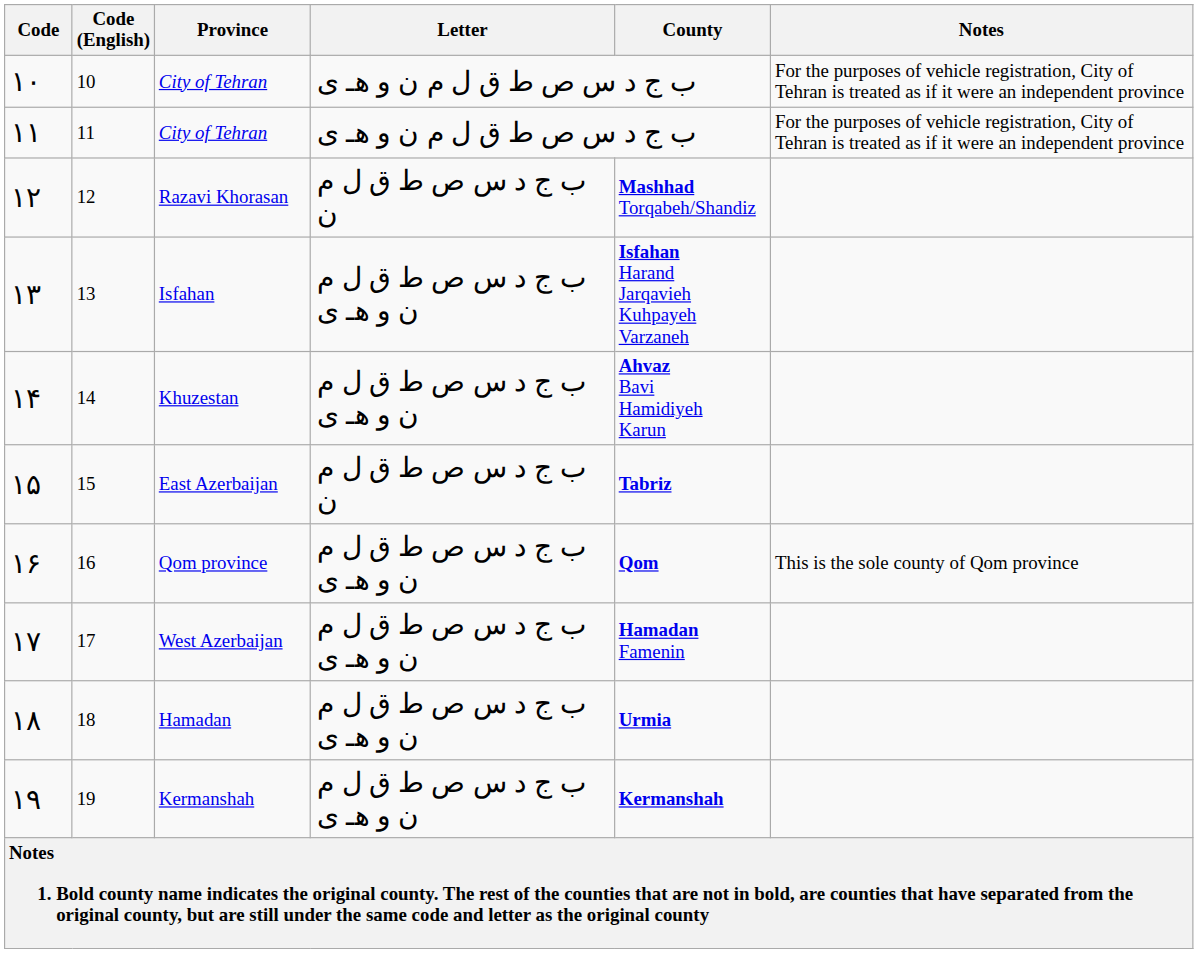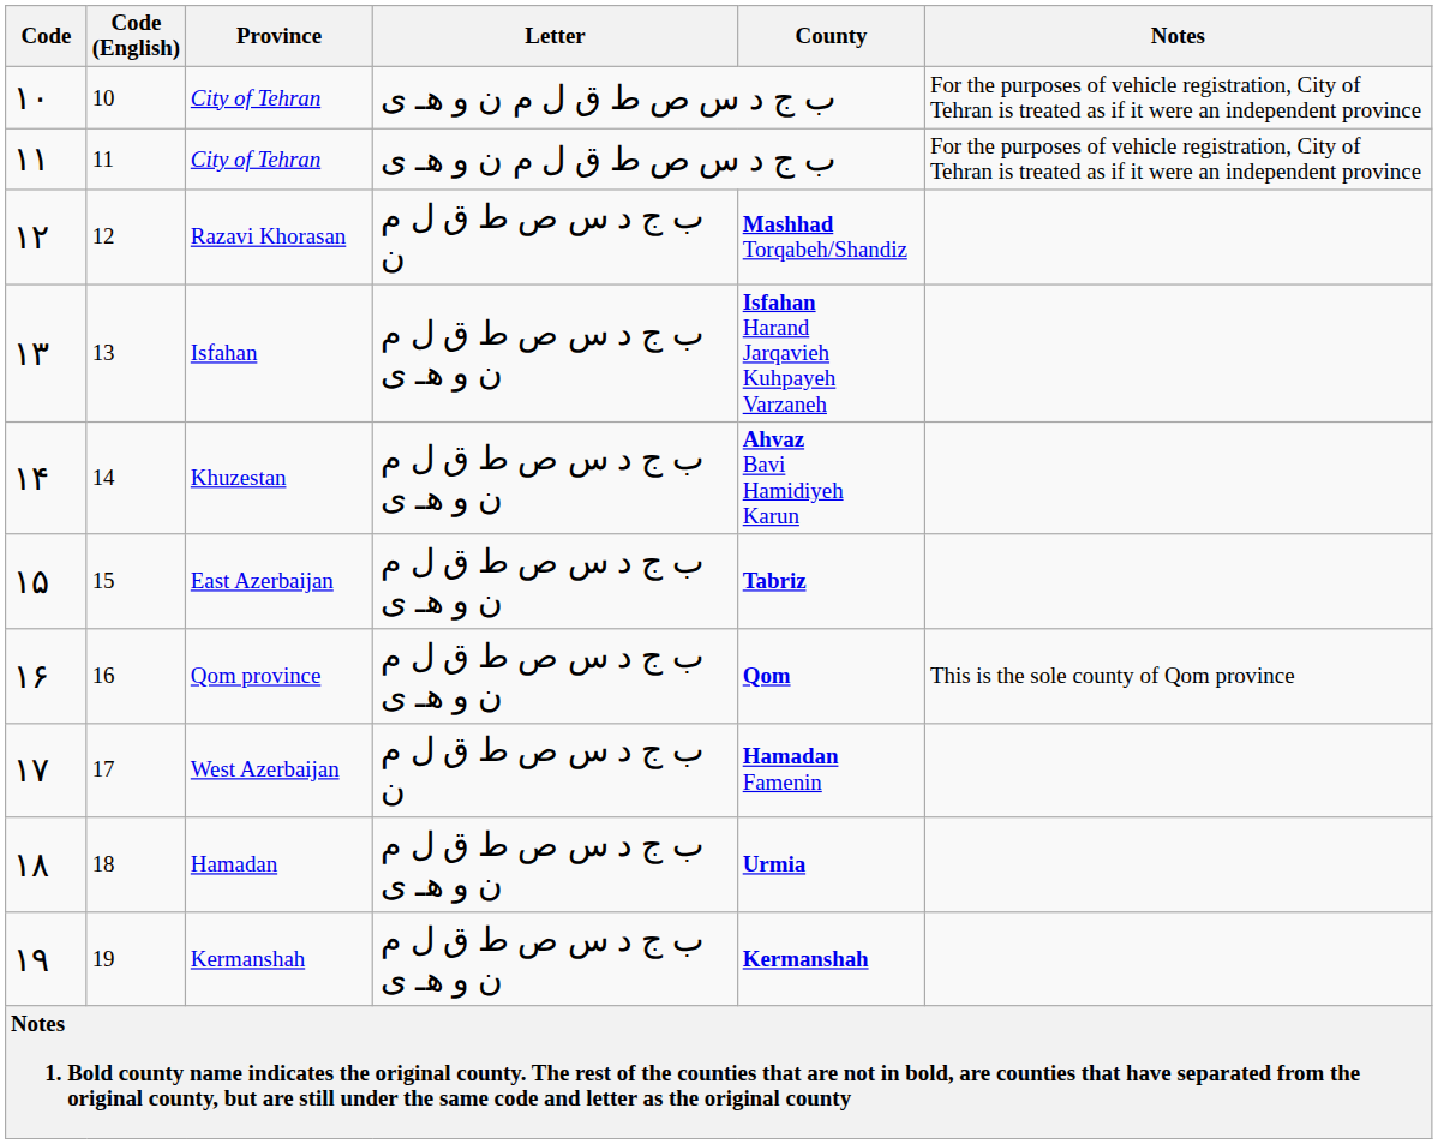East Azerbaijan | Letter: ب ج د س ص ط ق ل م ن -> ب ج د س ص ط ق ل م ن و هـ ی
West Azerbaijan | Letter: ب ج د س ص ط ق ل م ن و هـ ی -> ب ج د س ص ط ق ل م ن
